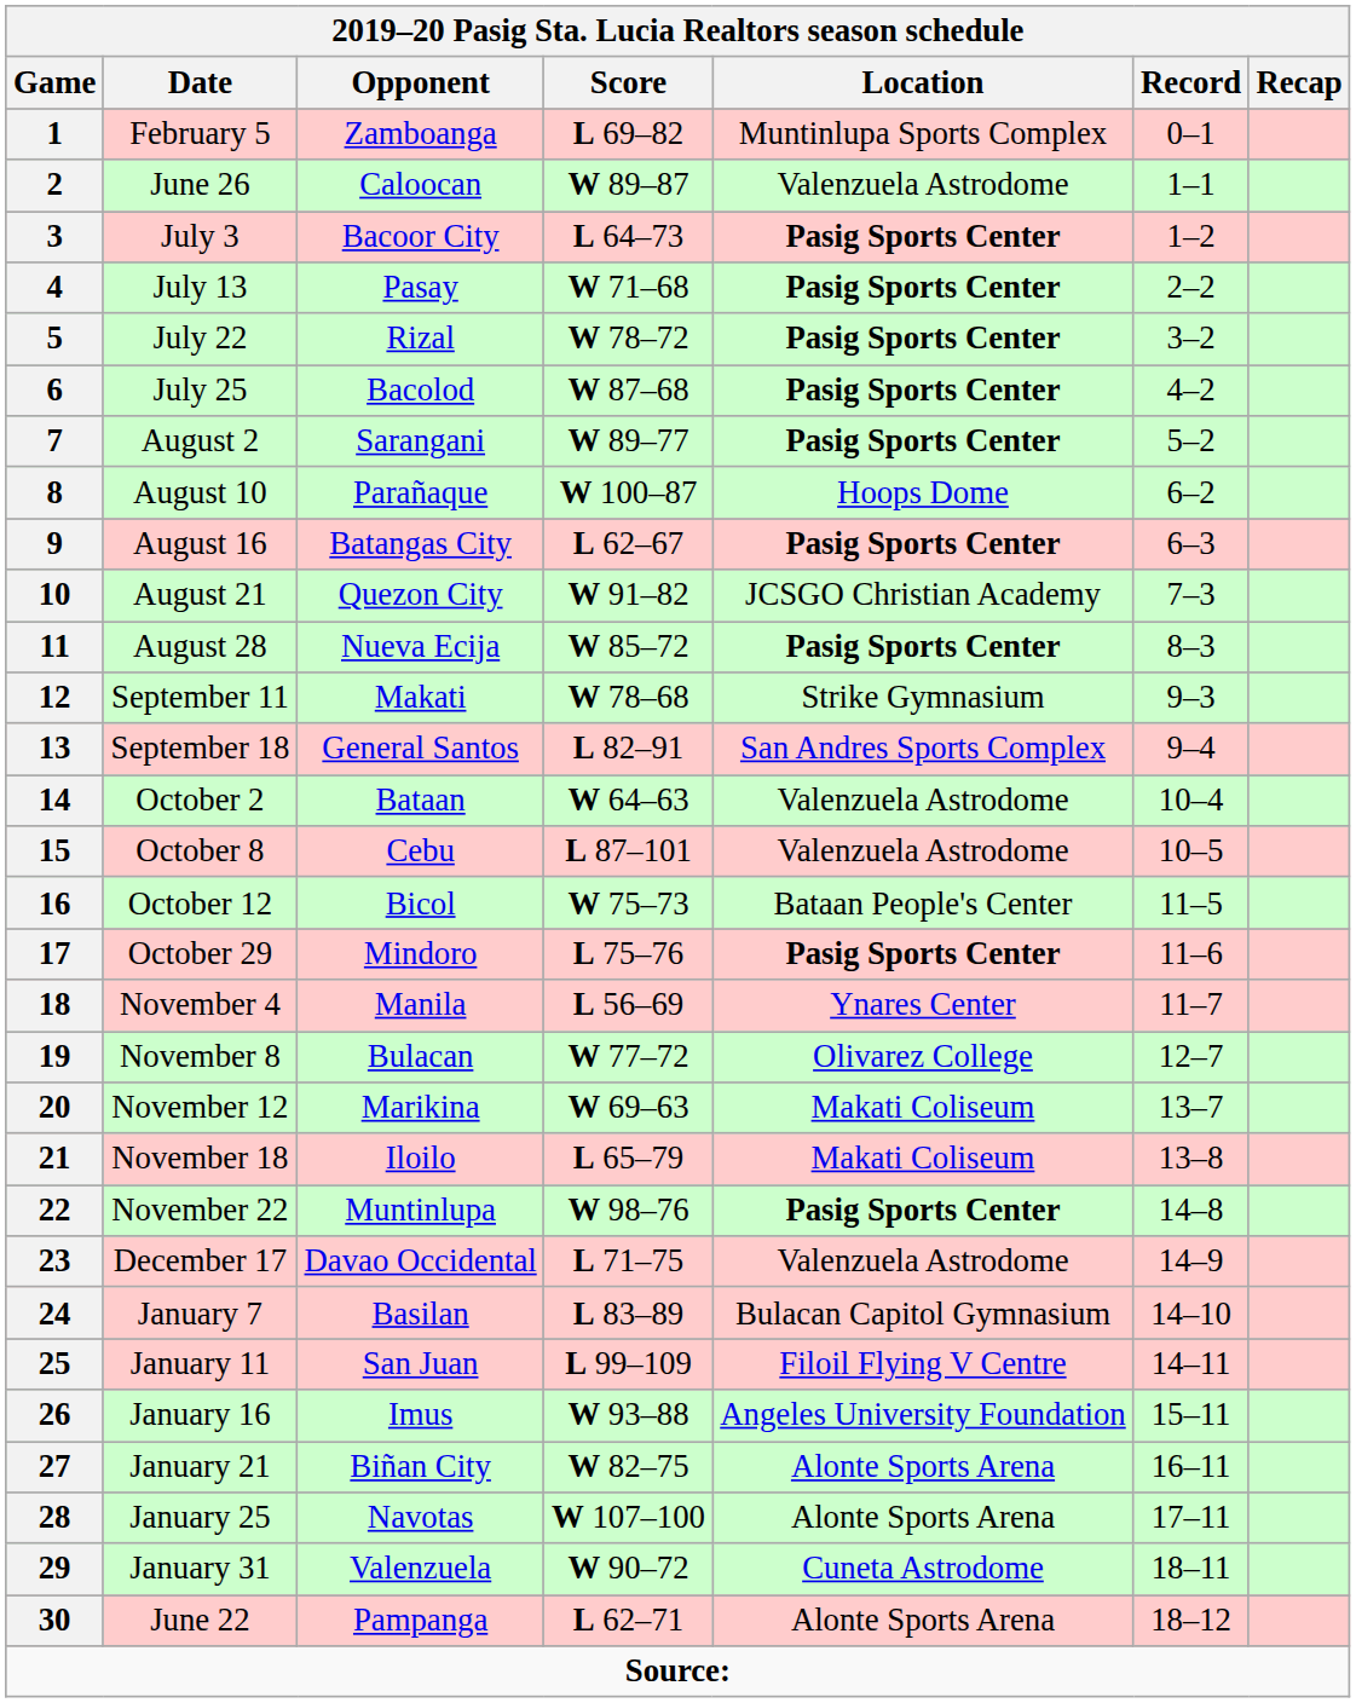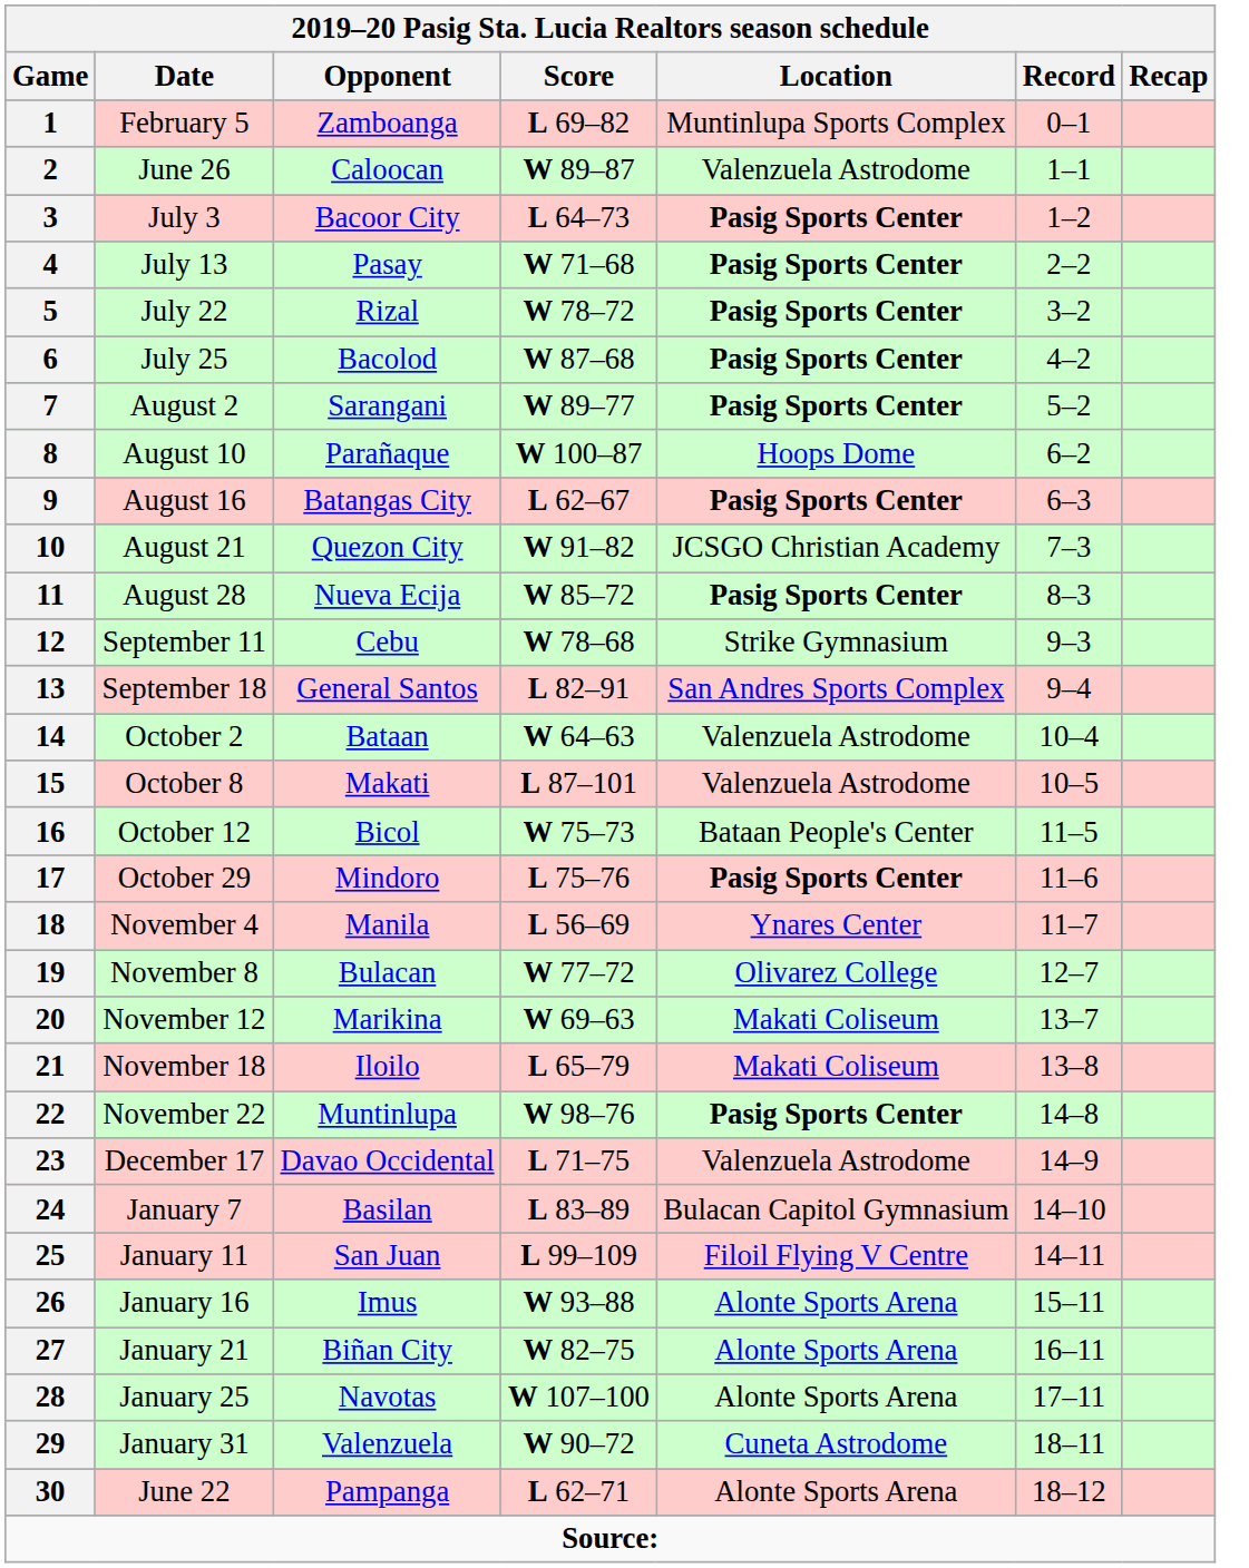12 | Opponent: Makati -> Cebu
15 | Opponent: Cebu -> Makati
26 | Location: Angeles University Foundation -> Alonte Sports Arena
